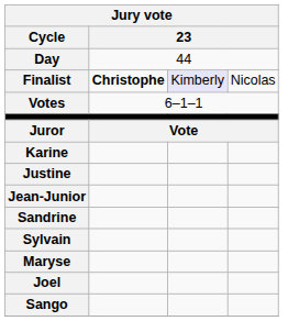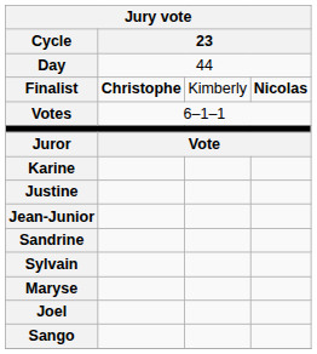Finalist | column 3: lavender background -> no background
Finalist | column 4: normal -> bold
